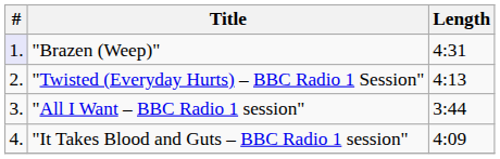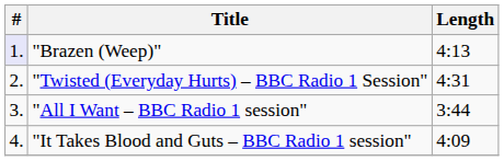"Brazen (Weep)" | Length: 4:31 -> 4:13
"Twisted (Everyday Hurts) – BBC Radio 1 Session" | Length: 4:13 -> 4:31
